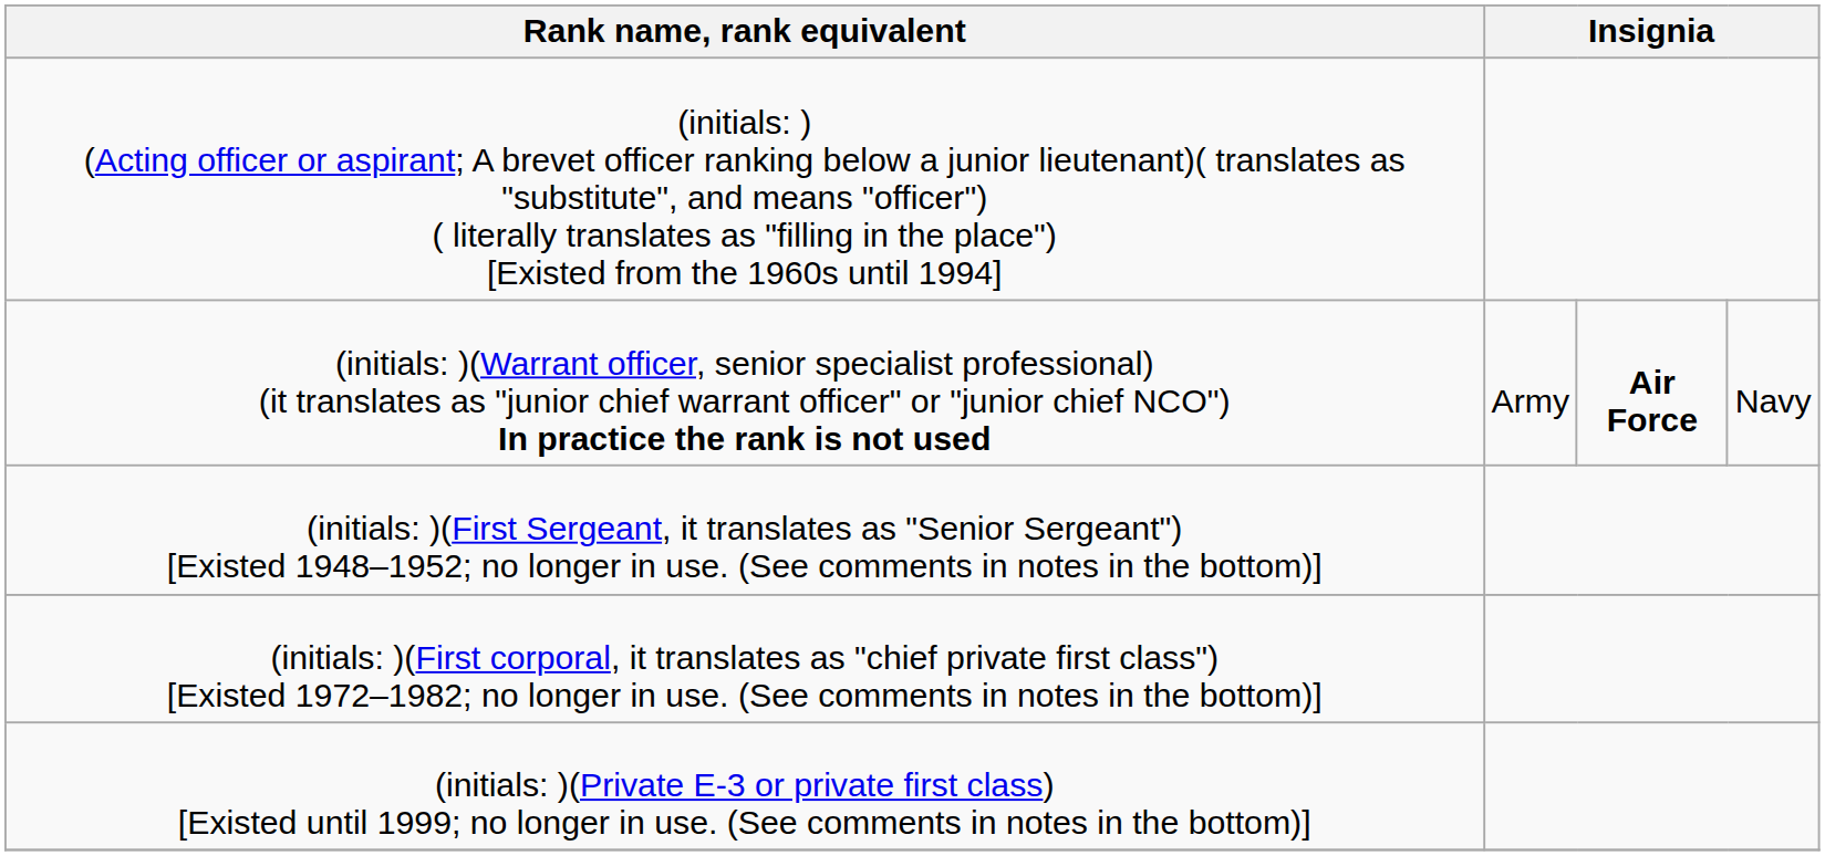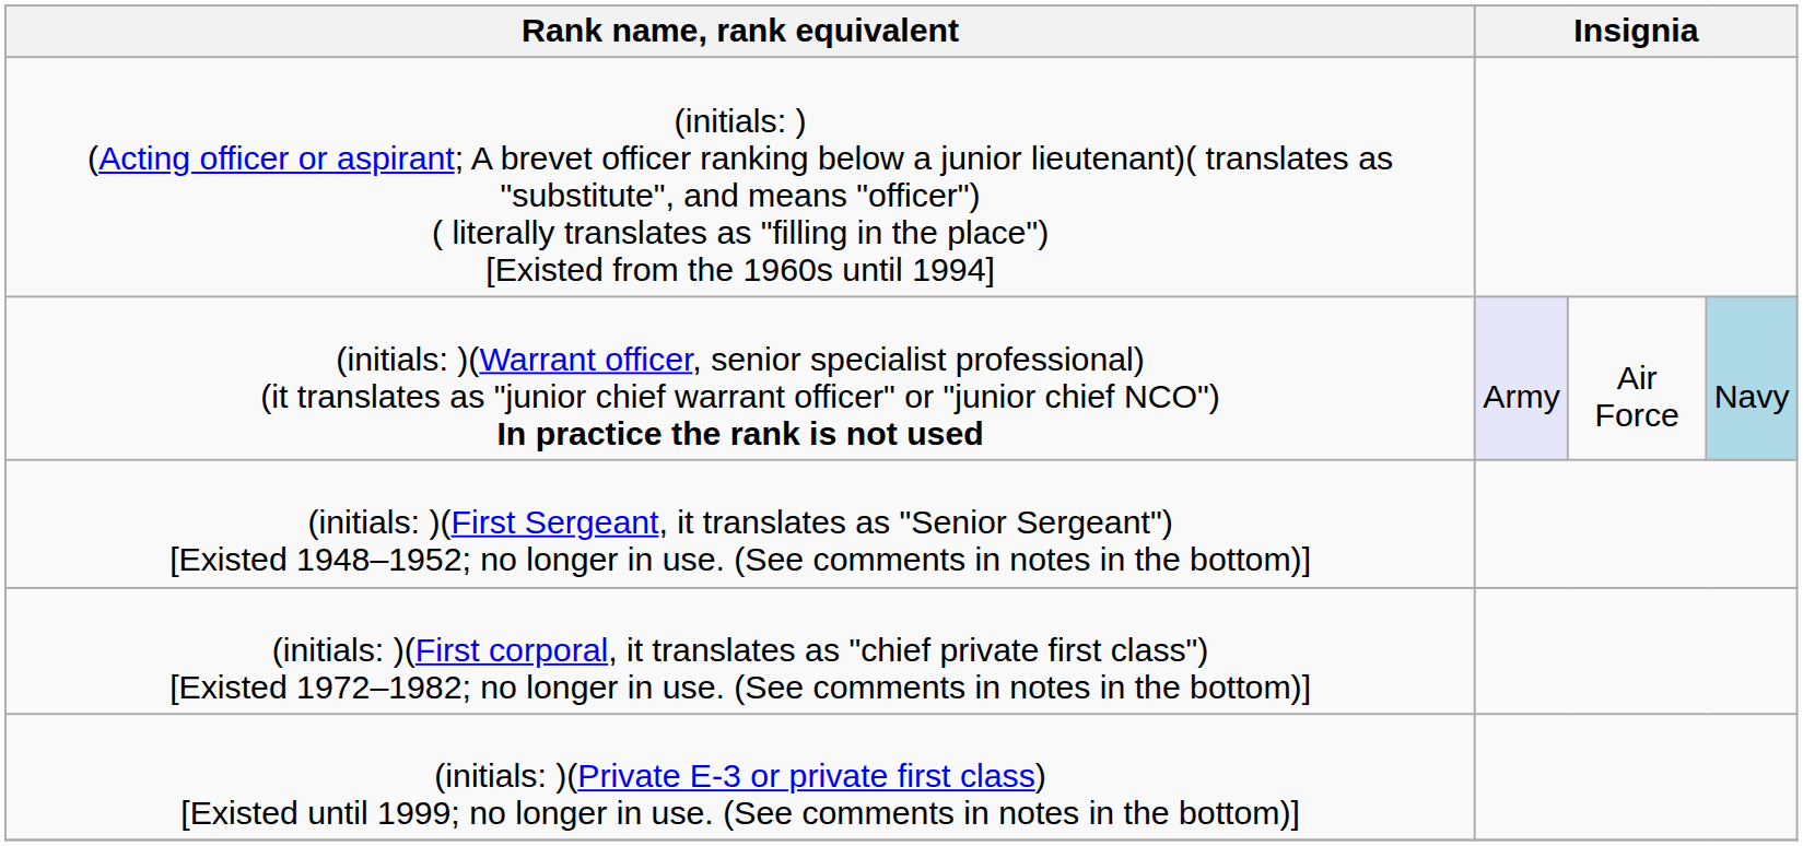row 3 | column 2: no background -> lavender background
row 3 | column 3: bold -> normal
row 3 | column 4: no background -> lightblue background
